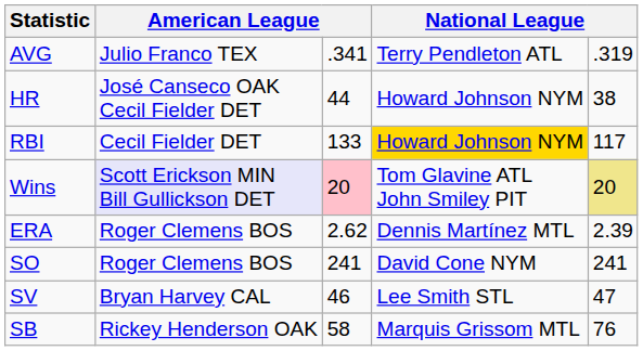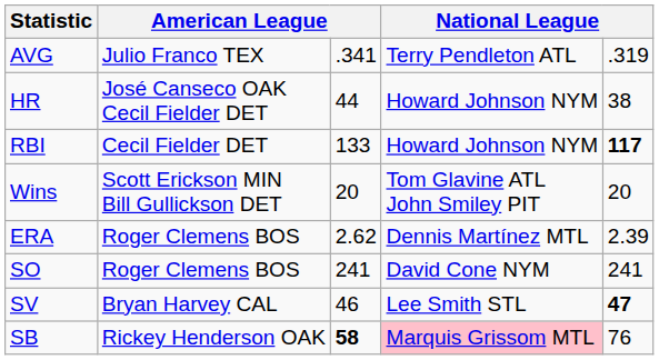RBI | column 4: gold background -> no background
RBI | column 5: normal -> bold
Wins | column 2: lavender background -> no background
Wins | column 3: pink background -> no background
Wins | column 5: khaki background -> no background
SV | column 5: normal -> bold
SB | column 3: normal -> bold
SB | column 4: no background -> pink background
